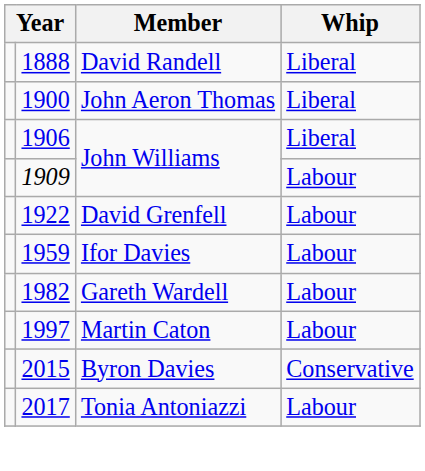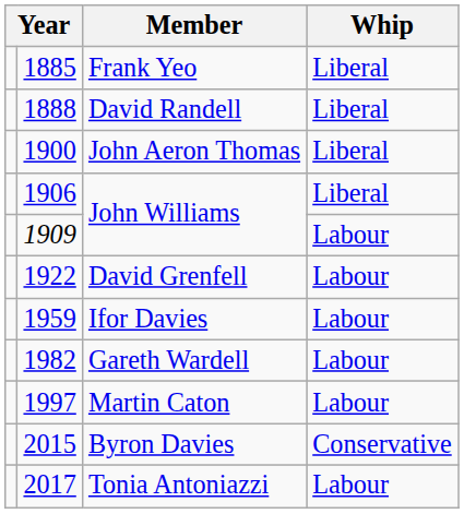+ row: 1885 | Frank Yeo | Liberal
